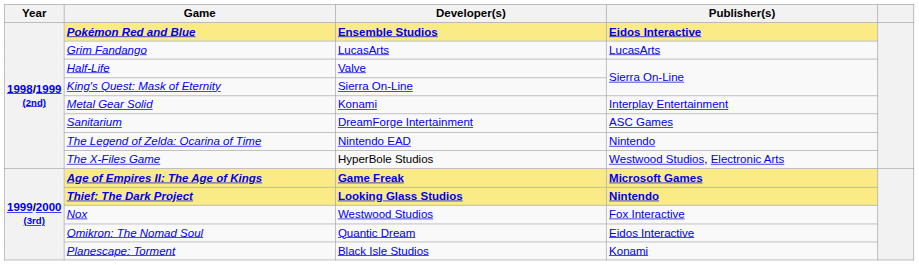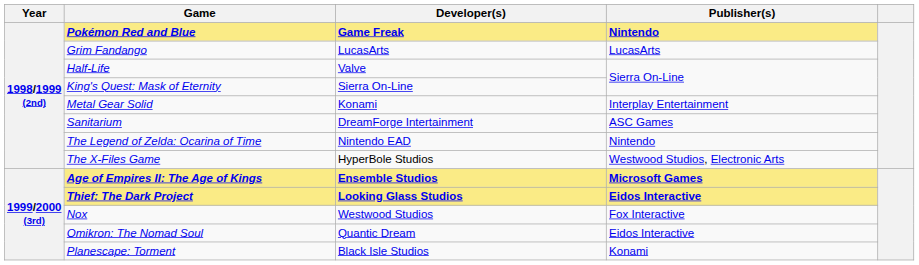Pokémon Red and Blue | Developer(s): Ensemble Studios -> Game Freak
Pokémon Red and Blue | Publisher(s): Eidos Interactive -> Nintendo
Age of Empires II: The Age of Kings | Developer(s): Game Freak -> Ensemble Studios
Thief: The Dark Project | Publisher(s): Nintendo -> Eidos Interactive
